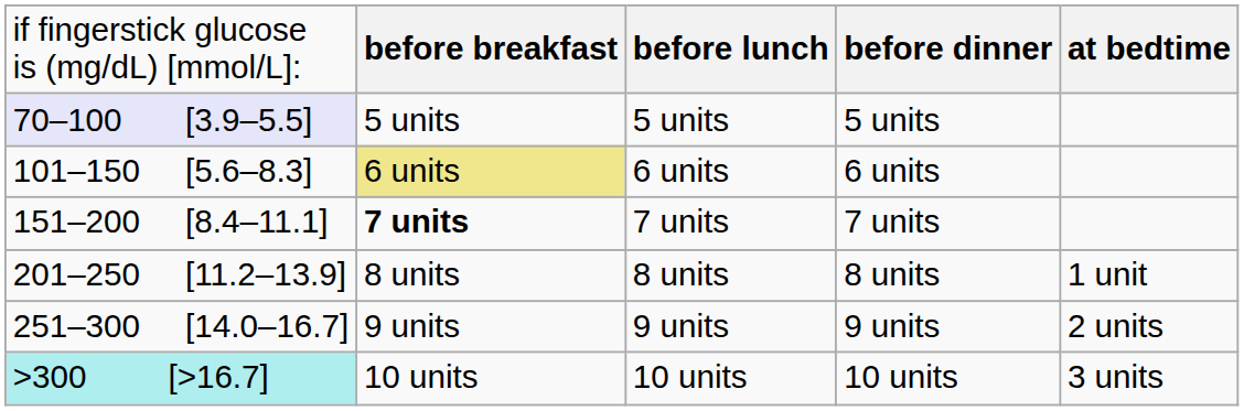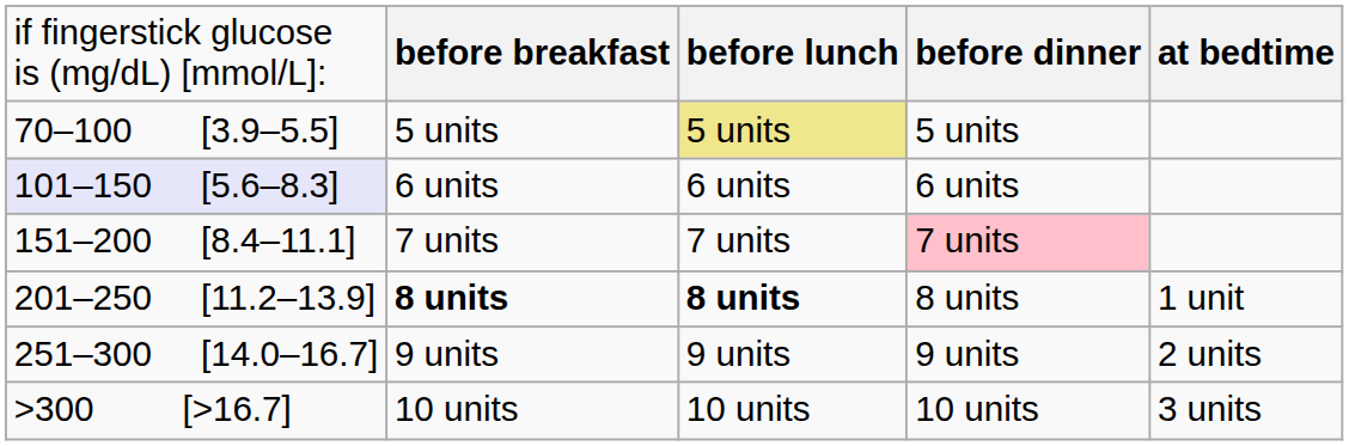row 2 | column 1: lavender background -> no background
row 2 | column 3: no background -> khaki background
row 3 | column 1: no background -> lavender background
row 3 | column 2: khaki background -> no background
row 4 | column 2: bold -> normal
row 4 | column 4: no background -> pink background
row 5 | column 2: normal -> bold
row 5 | column 3: normal -> bold
row 7 | column 1: paleturquoise background -> no background
